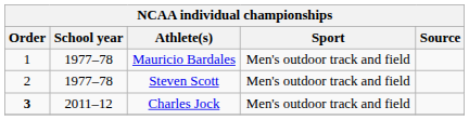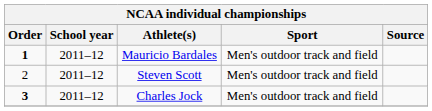Mauricio Bardales | Order: normal -> bold
Mauricio Bardales | School year: 1977–78 -> 2011–12
Steven Scott | School year: 1977–78 -> 2011–12
